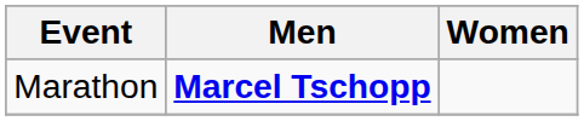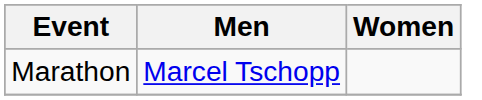Marathon | Men: bold -> normal
